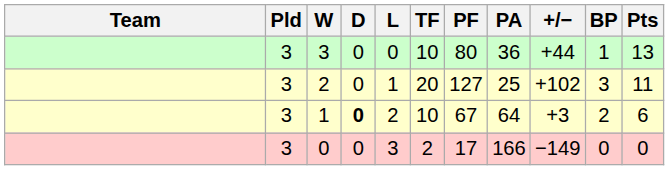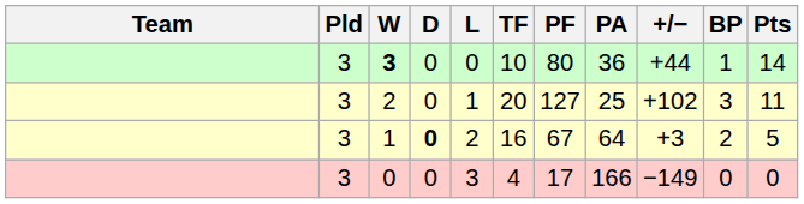row 2 | W: normal -> bold
row 2 | Pts: 13 -> 14
row 4 | TF: 10 -> 16
row 4 | Pts: 6 -> 5
row 5 | TF: 2 -> 4
